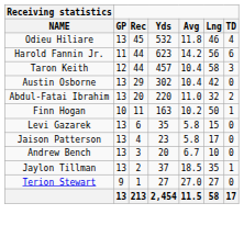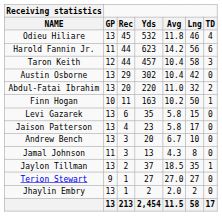+ row: Jamal Johnson | 11 | 3 | 13 | 4.3 | 8 | 0
+ row: Jhaylin Embry | 13 | 1 | 2 | 2.0 | 2 | 0
